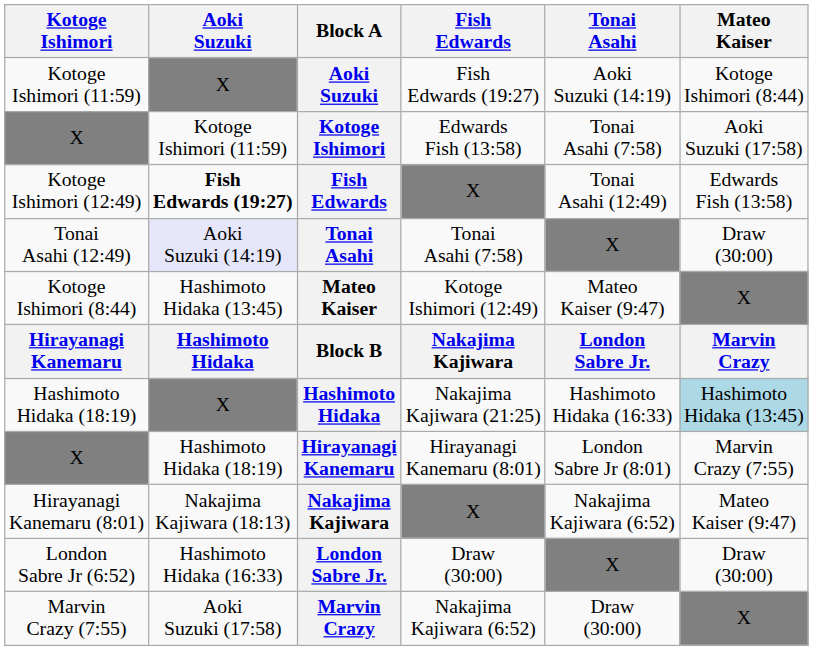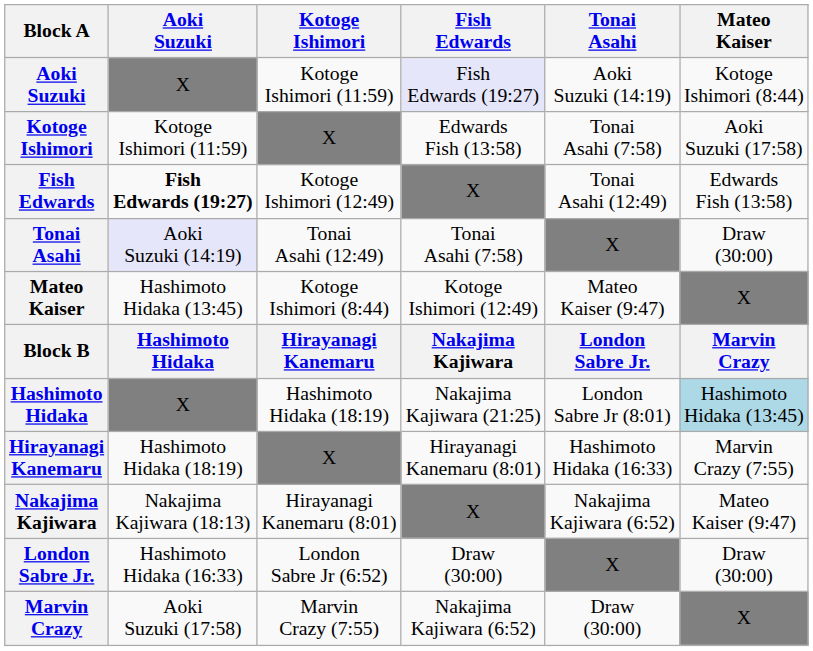columns swapped: Block A <-> Kotoge Ishimori
row 2 | Fish Edwards: no background -> lavender background
row 8 | Tonai Asahi: Hashimoto Hidaka (16:33) -> London Sabre Jr (8:01)
row 9 | Tonai Asahi: London Sabre Jr (8:01) -> Hashimoto Hidaka (16:33)
